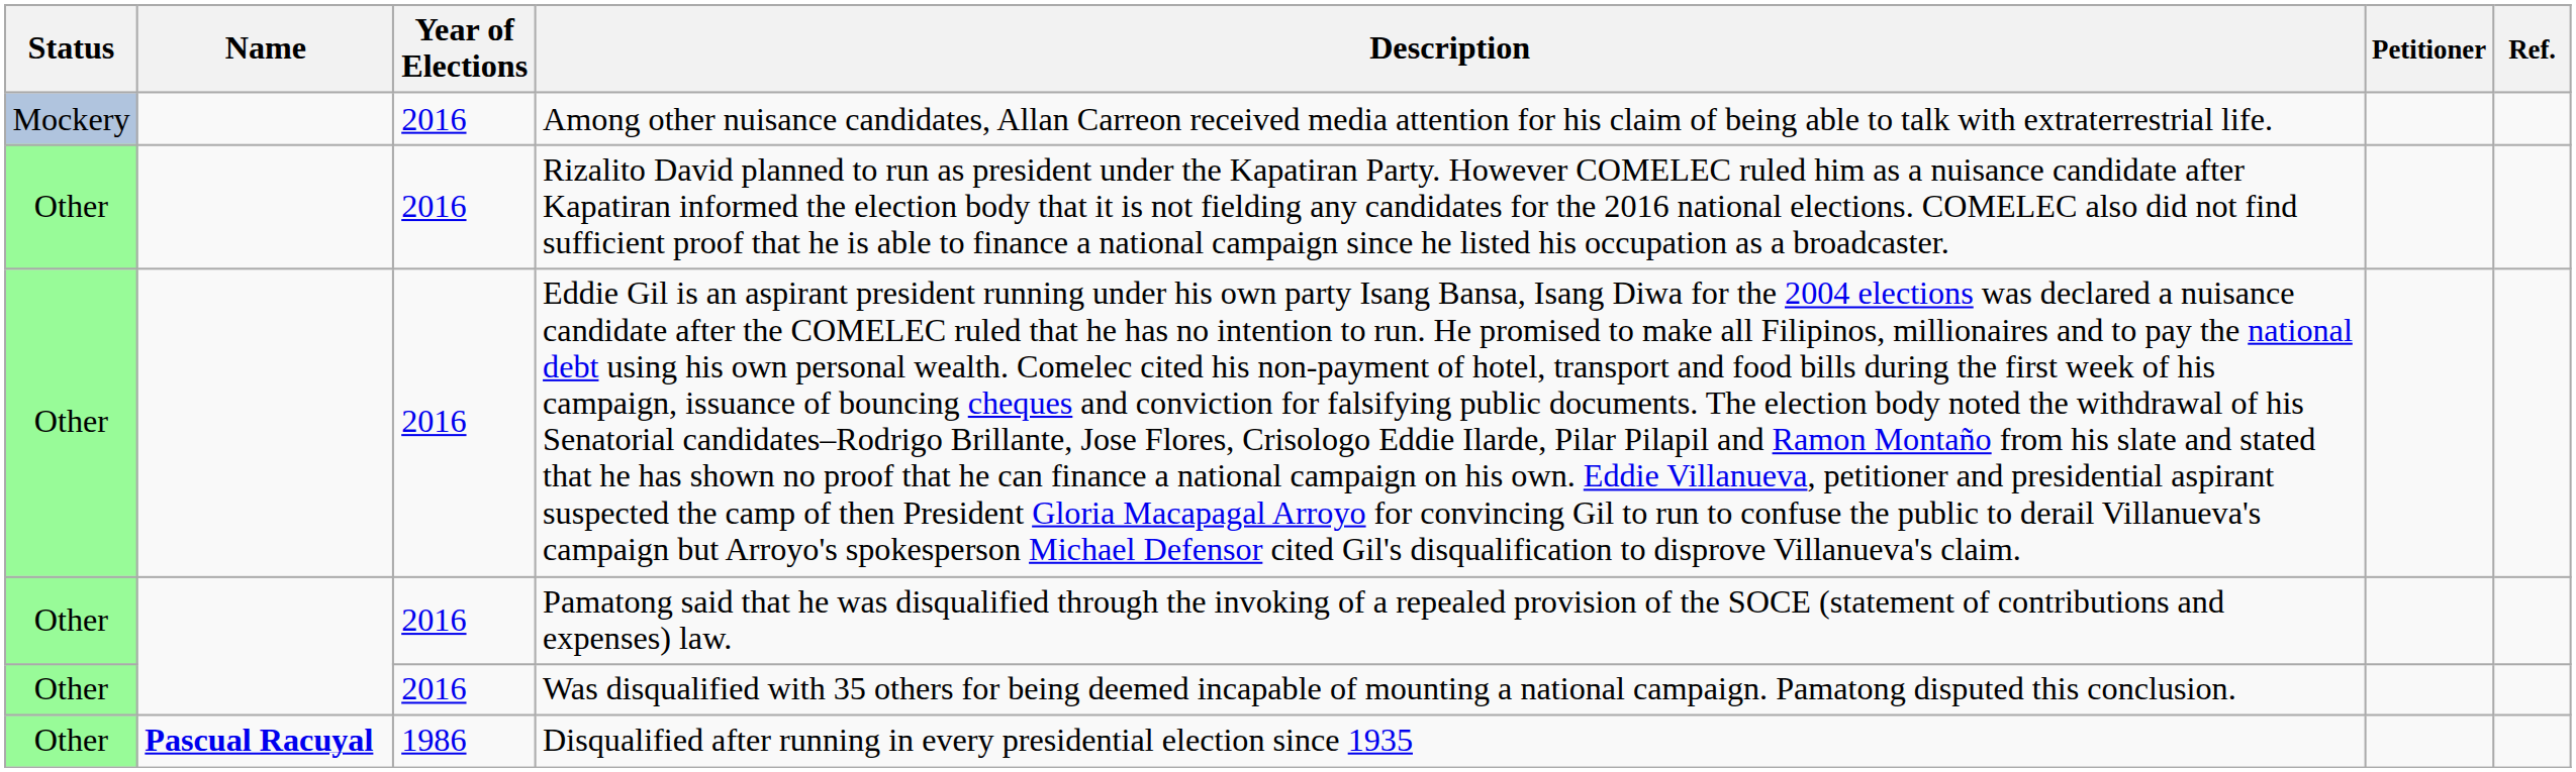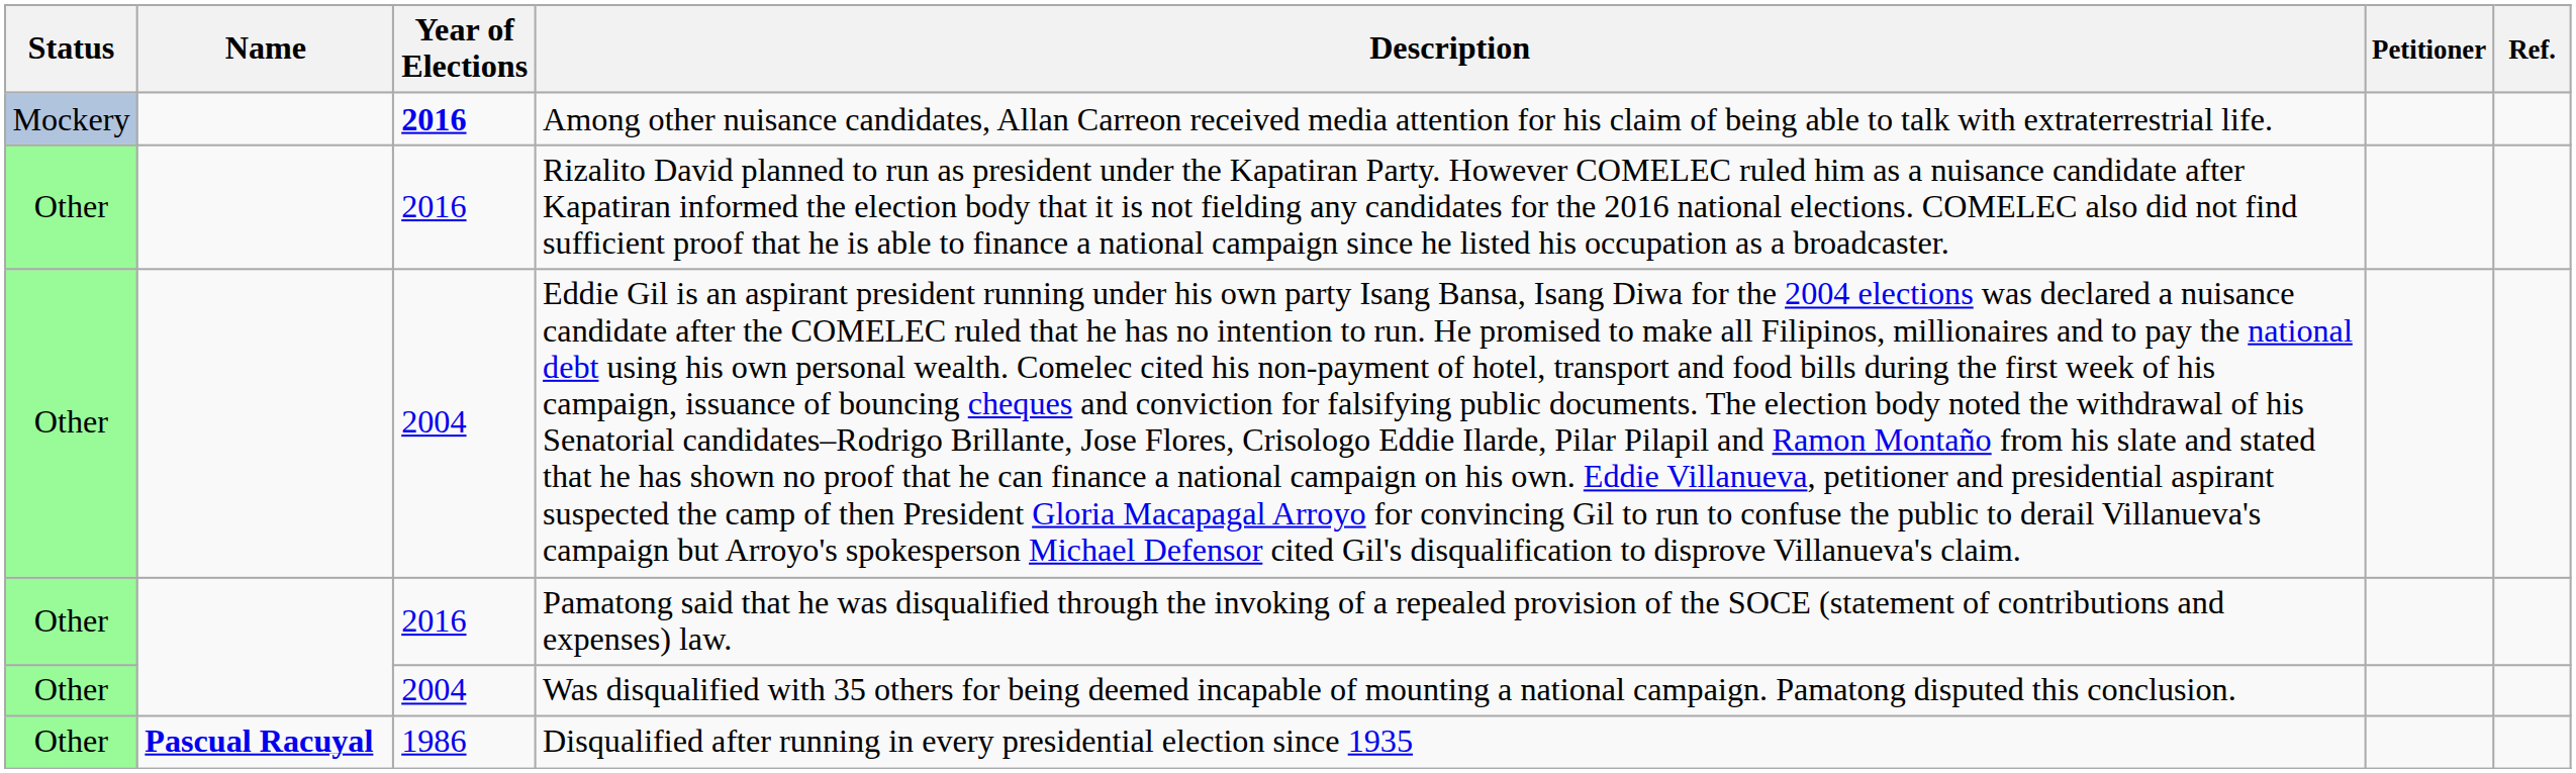row 2 | Year of Elections: normal -> bold
row 4 | Year of Elections: 2016 -> 2004
row 6 | Year of Elections: 2016 -> 2004
